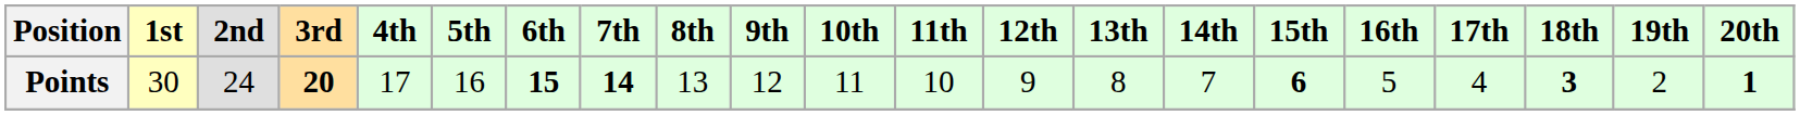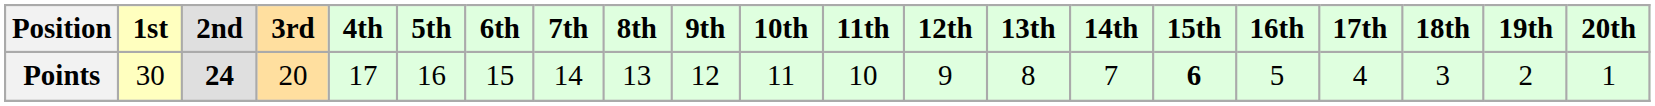Points | 2nd: normal -> bold
Points | 3rd: bold -> normal
Points | 6th: bold -> normal
Points | 7th: bold -> normal
Points | 18th: bold -> normal
Points | 20th: bold -> normal
